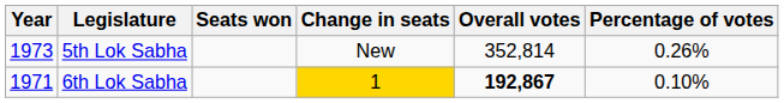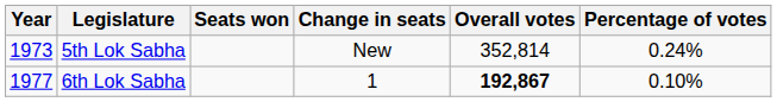5th Lok Sabha | Percentage of votes: 0.26% -> 0.24%
6th Lok Sabha | Year: 1971 -> 1977
6th Lok Sabha | Change in seats: gold background -> no background
